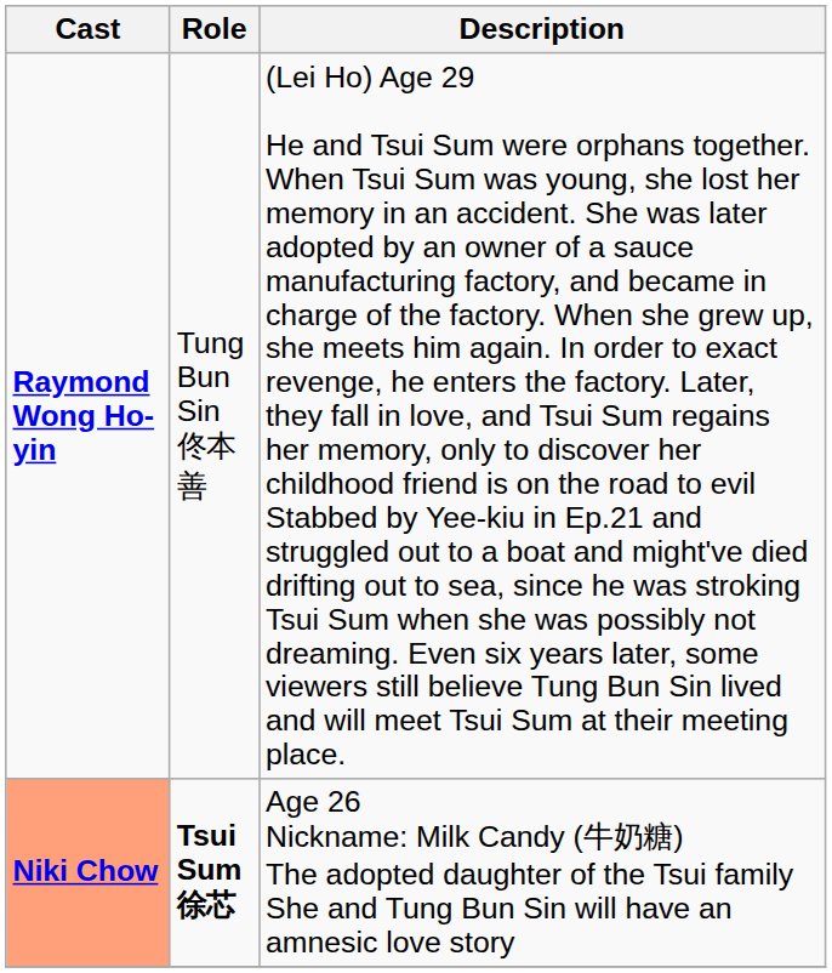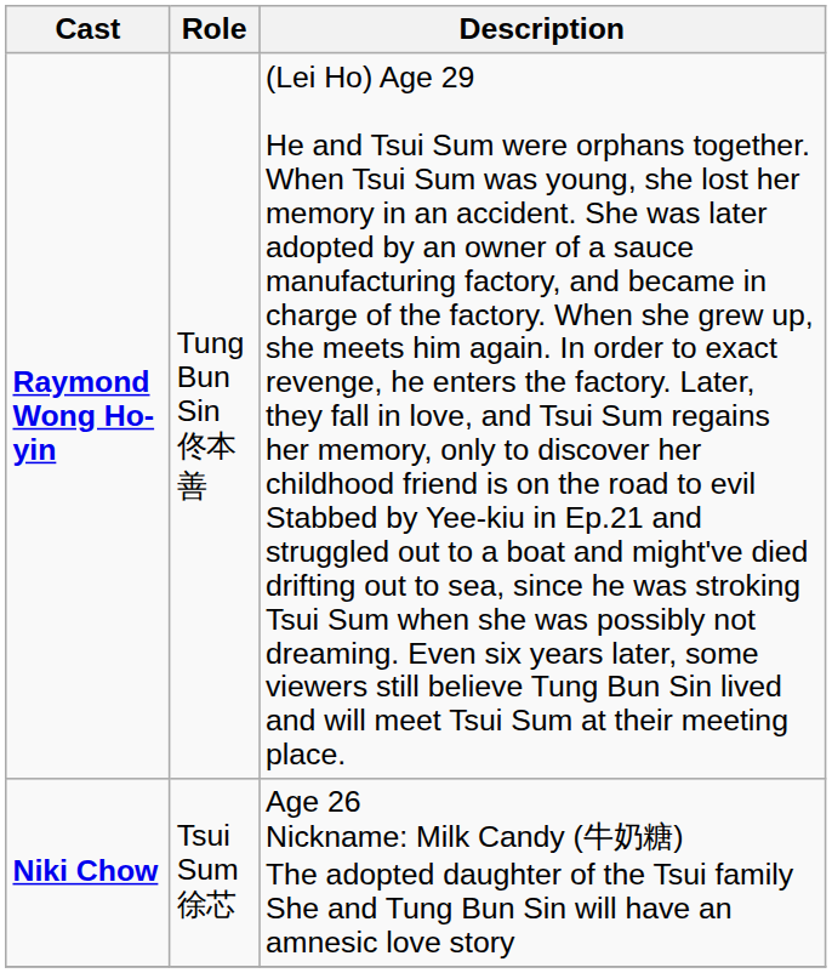row 3 | Cast: lightsalmon background -> no background
row 3 | Role: bold -> normal
